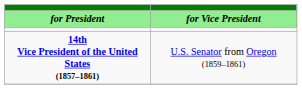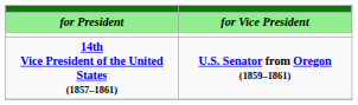row 4 | column 2: normal -> bold
